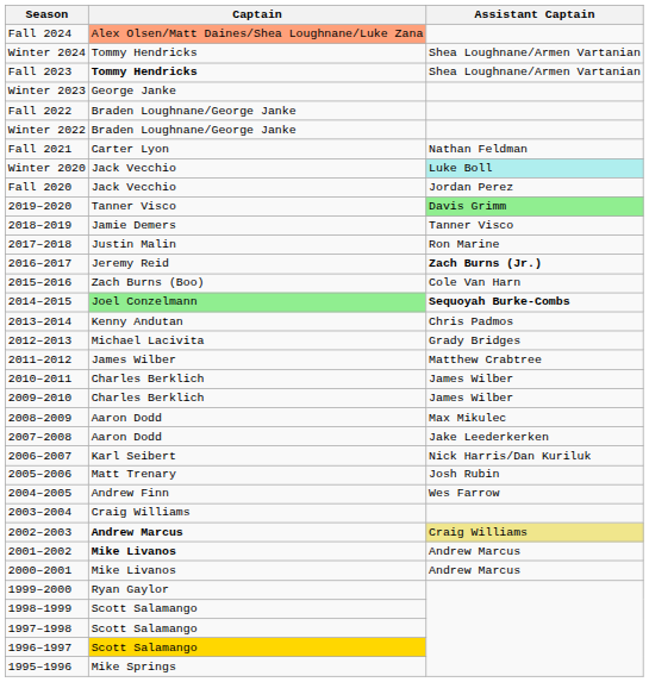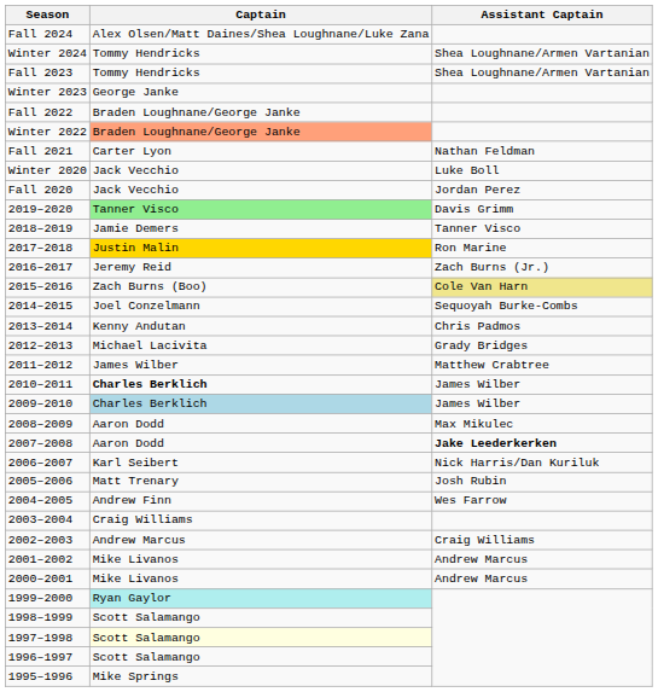Fall 2024 | Captain: lightsalmon background -> no background
Fall 2023 | Captain: bold -> normal
Winter 2022 | Captain: no background -> lightsalmon background
Winter 2020 | Assistant Captain: paleturquoise background -> no background
2019–2020 | Captain: no background -> lightgreen background
2019–2020 | Assistant Captain: lightgreen background -> no background
2017–2018 | Captain: no background -> gold background
2016–2017 | Assistant Captain: bold -> normal
2015–2016 | Assistant Captain: no background -> khaki background
2014–2015 | Captain: lightgreen background -> no background
2014–2015 | Assistant Captain: bold -> normal
2010–2011 | Captain: normal -> bold
2009–2010 | Captain: no background -> lightblue background
2007–2008 | Assistant Captain: normal -> bold
2002–2003 | Captain: bold -> normal
2002–2003 | Assistant Captain: khaki background -> no background
2001–2002 | Captain: bold -> normal
1999–2000 | Captain: no background -> paleturquoise background
1997–1998 | Captain: no background -> lightyellow background
1996–1997 | Captain: gold background -> no background
